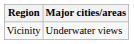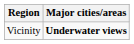Vicinity | Major cities/areas: normal -> bold
